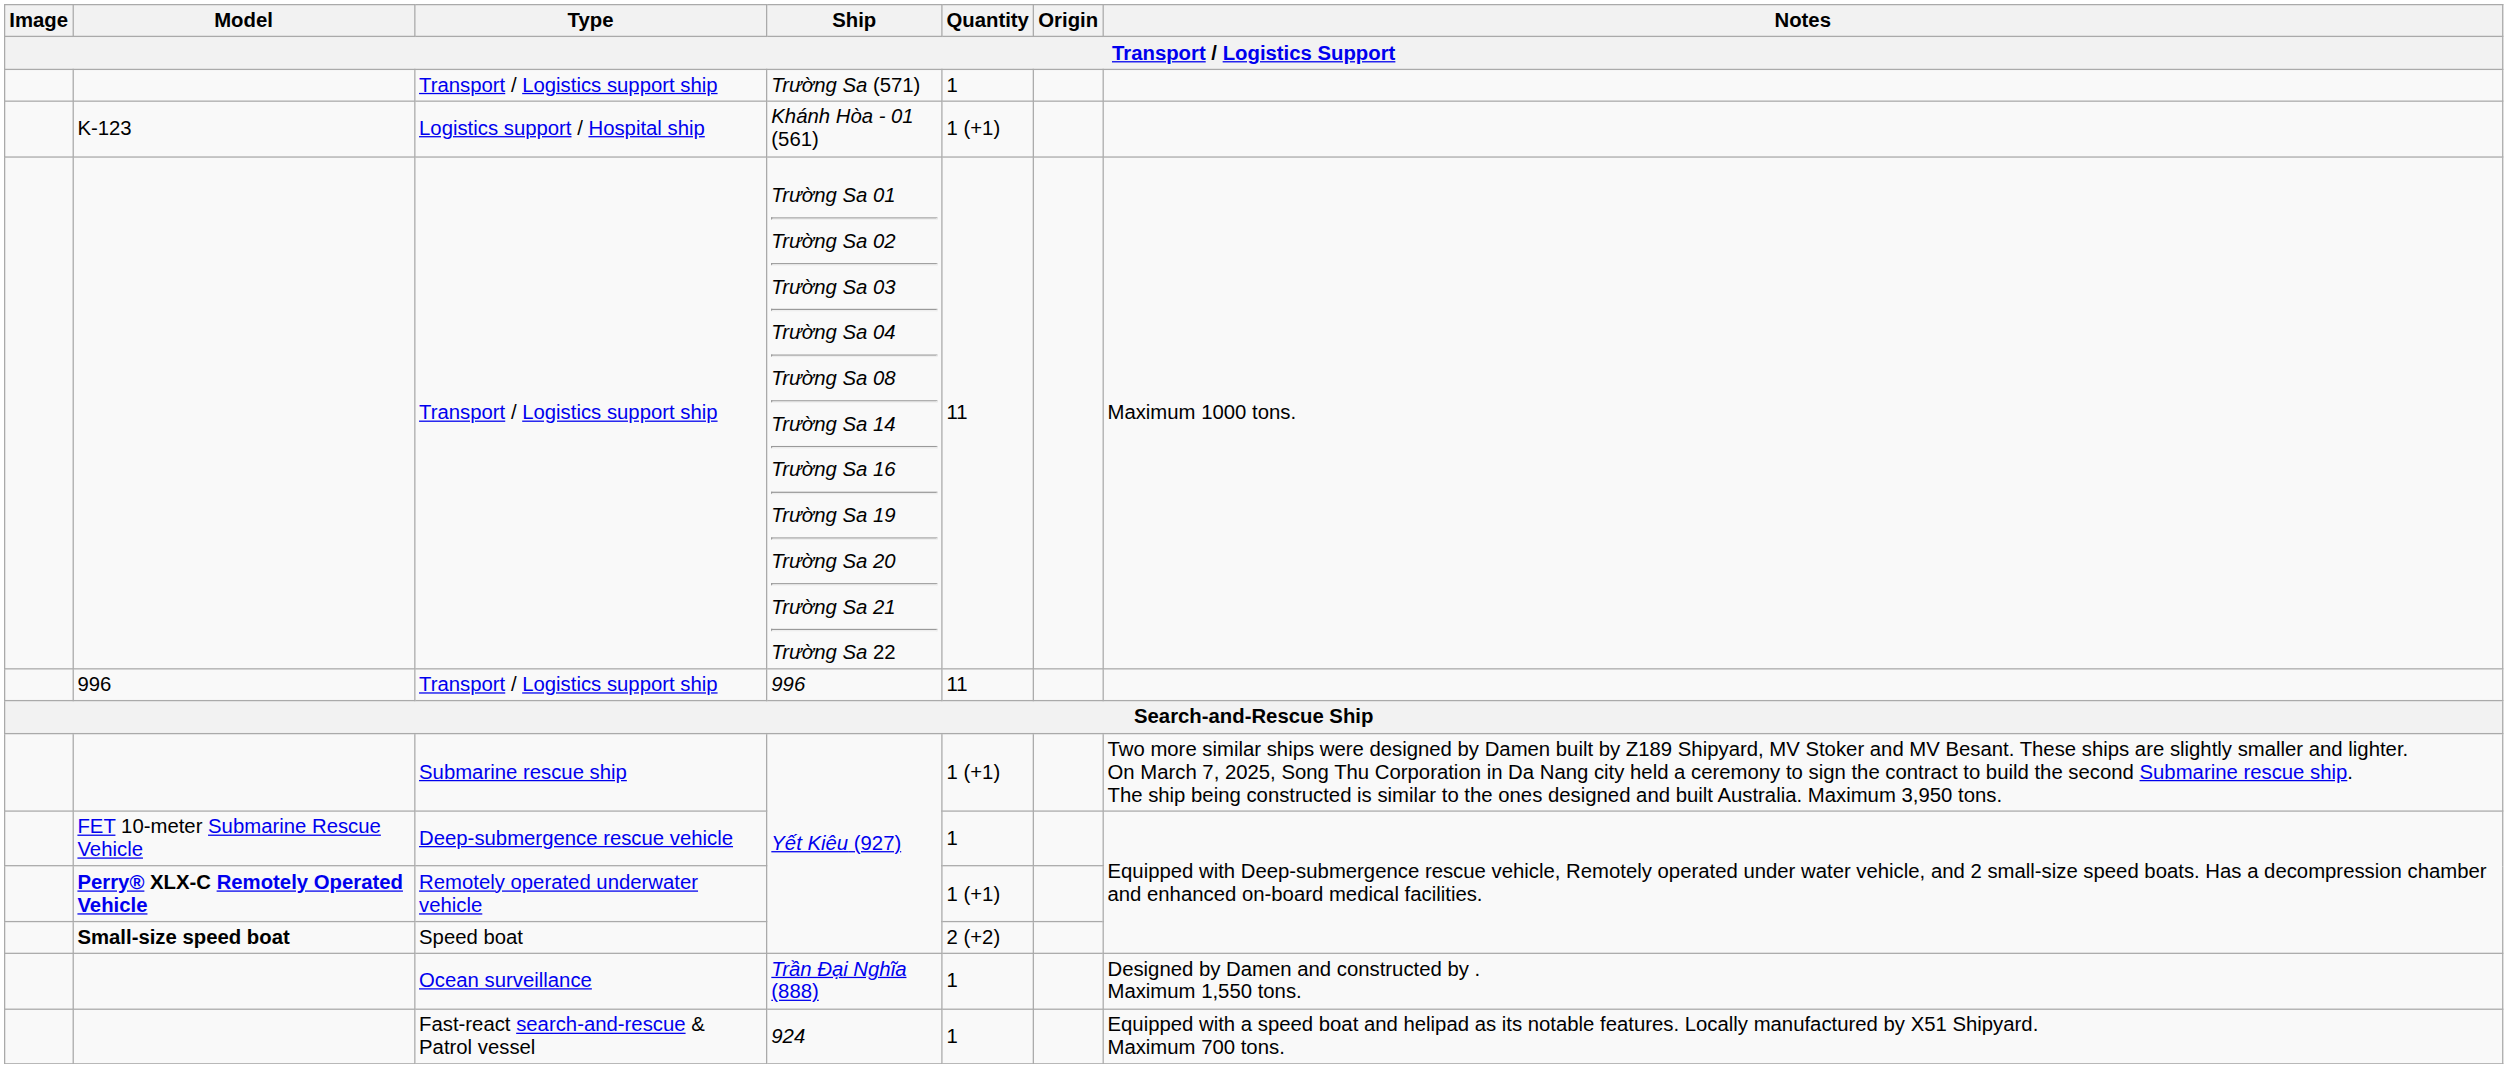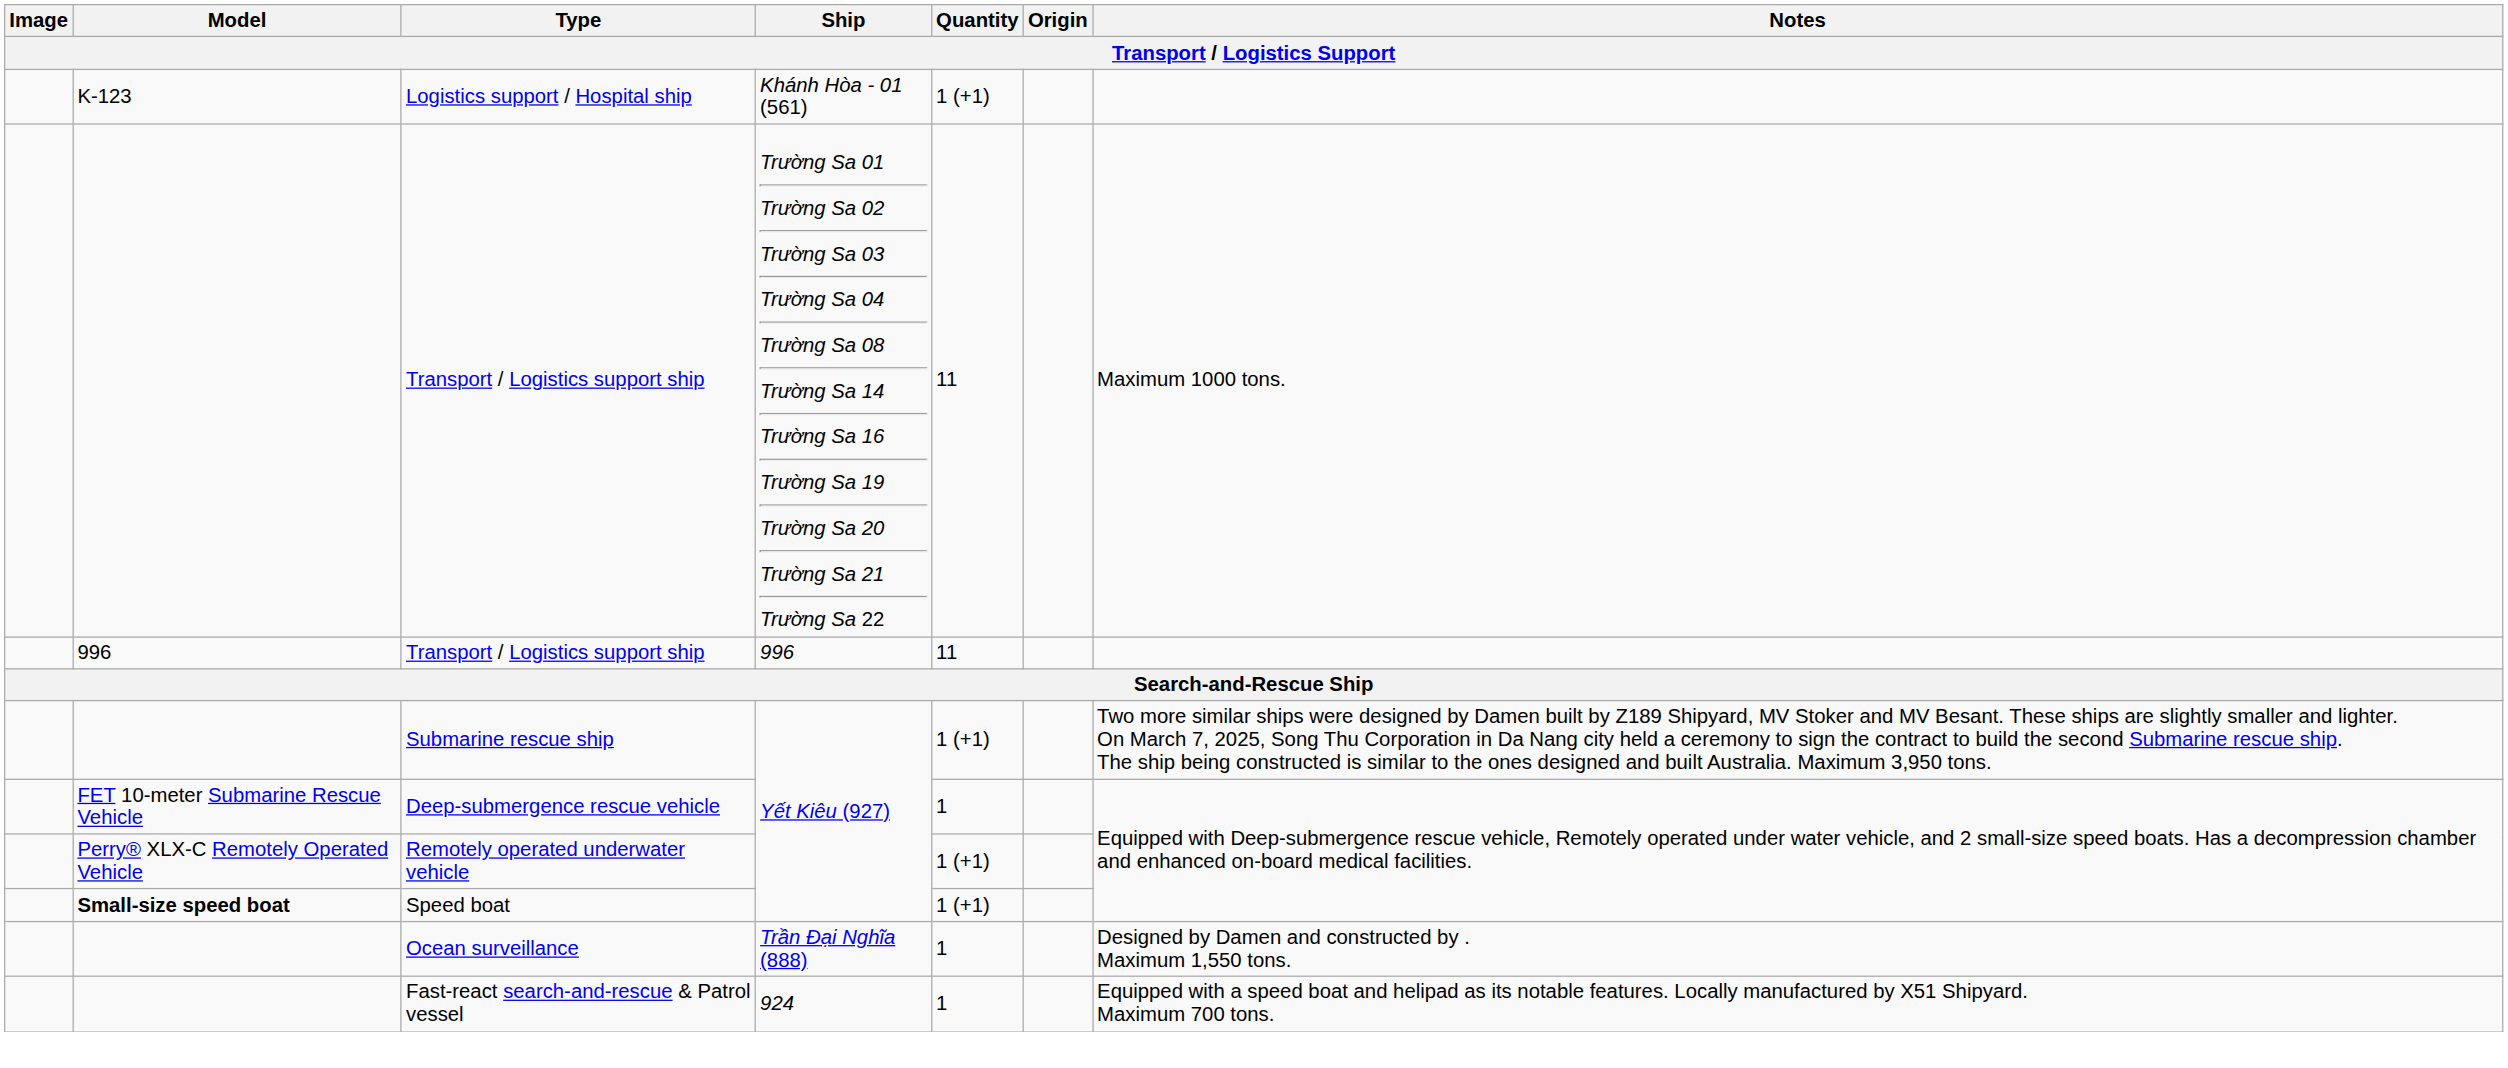- row: Transport / Logistics support ship | Trường Sa (571) | 1
Remotely operated underwater vehicle | Model: bold -> normal
Speed boat | Quantity: 2 (+2) -> 1 (+1)
